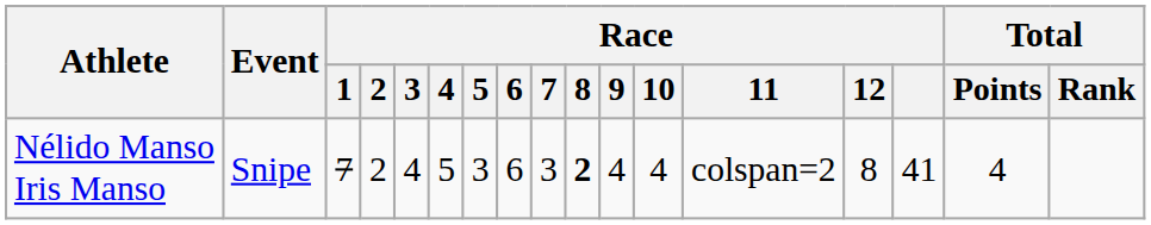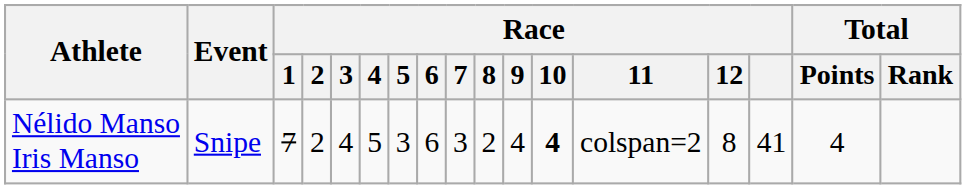Nélido Manso Iris Manso | Race / 8: bold -> normal
Nélido Manso Iris Manso | Race / 10: normal -> bold
